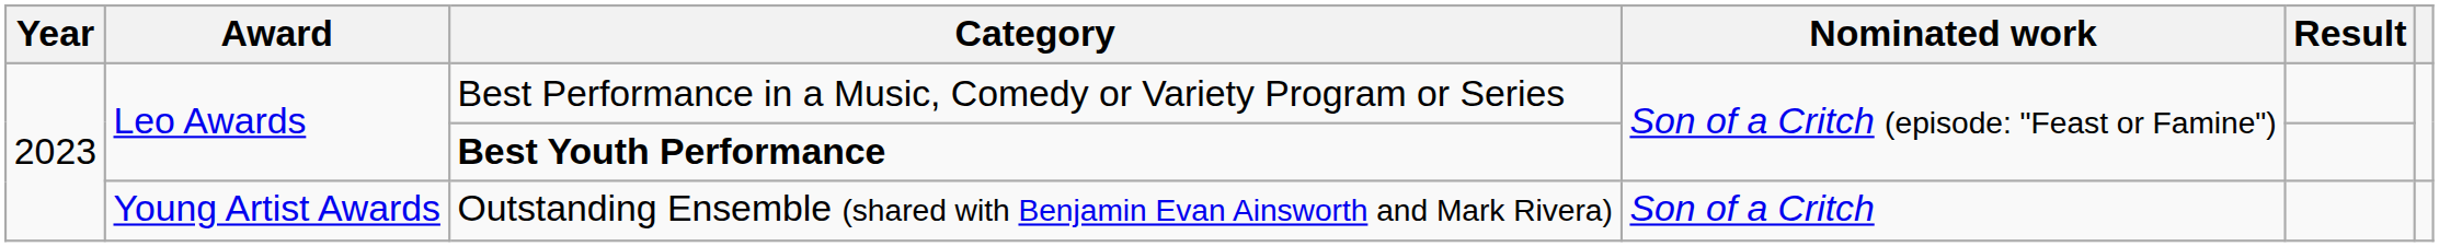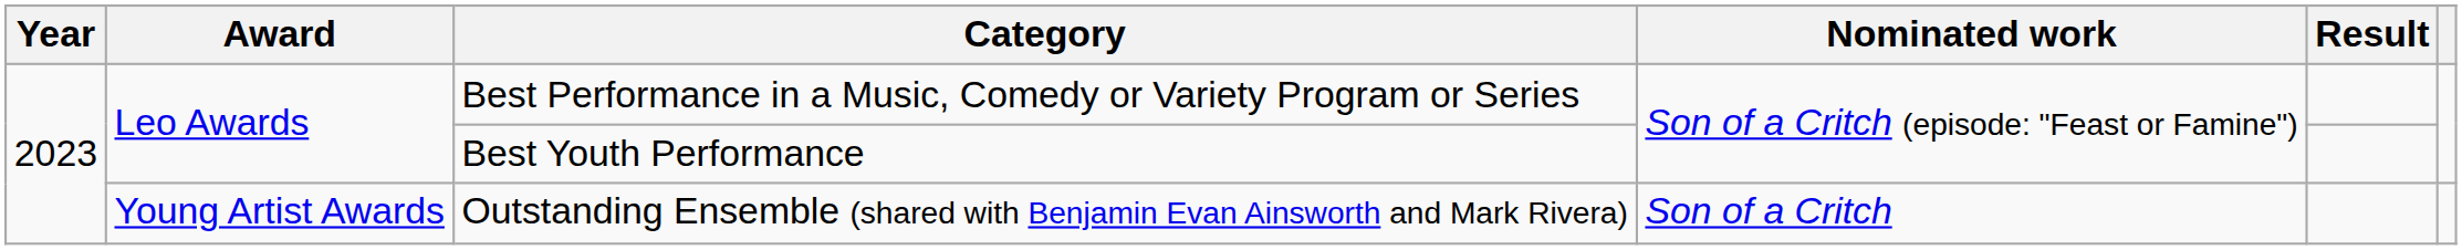Best Youth Performance | Category: bold -> normal
